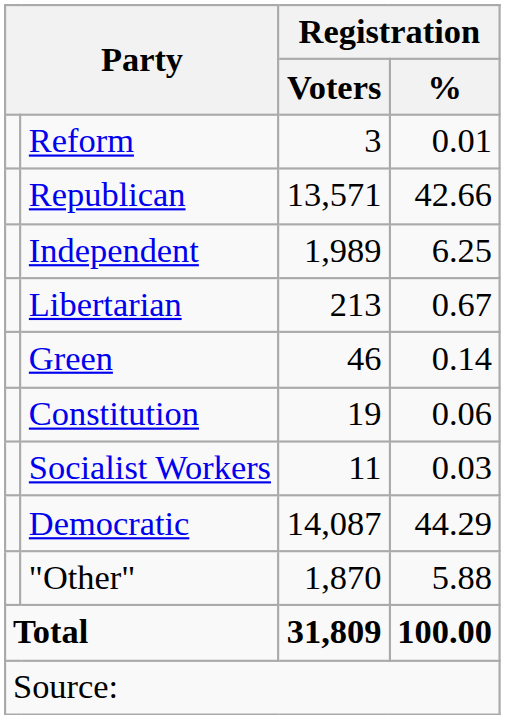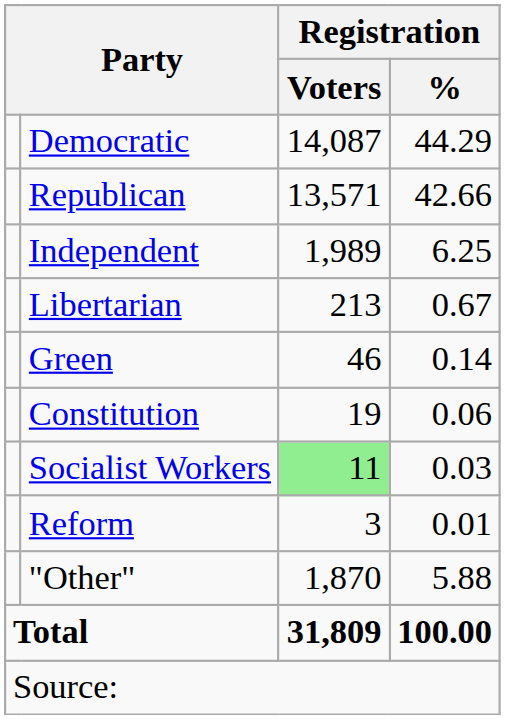rows swapped: Democratic <-> Reform
Socialist Workers | Registration / Voters: no background -> lightgreen background
